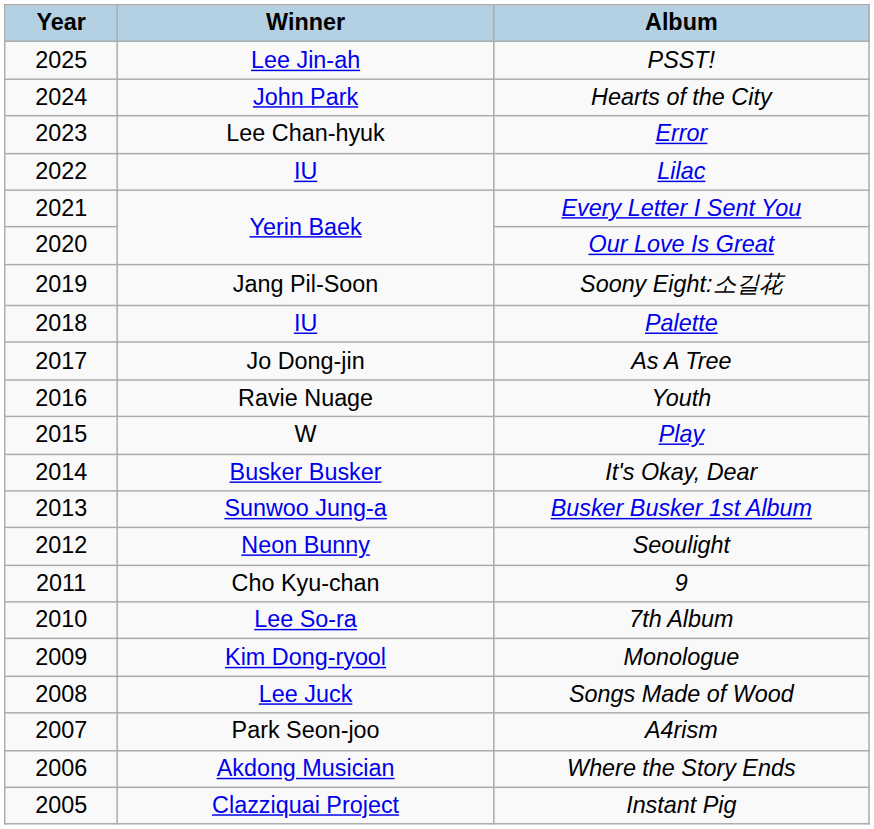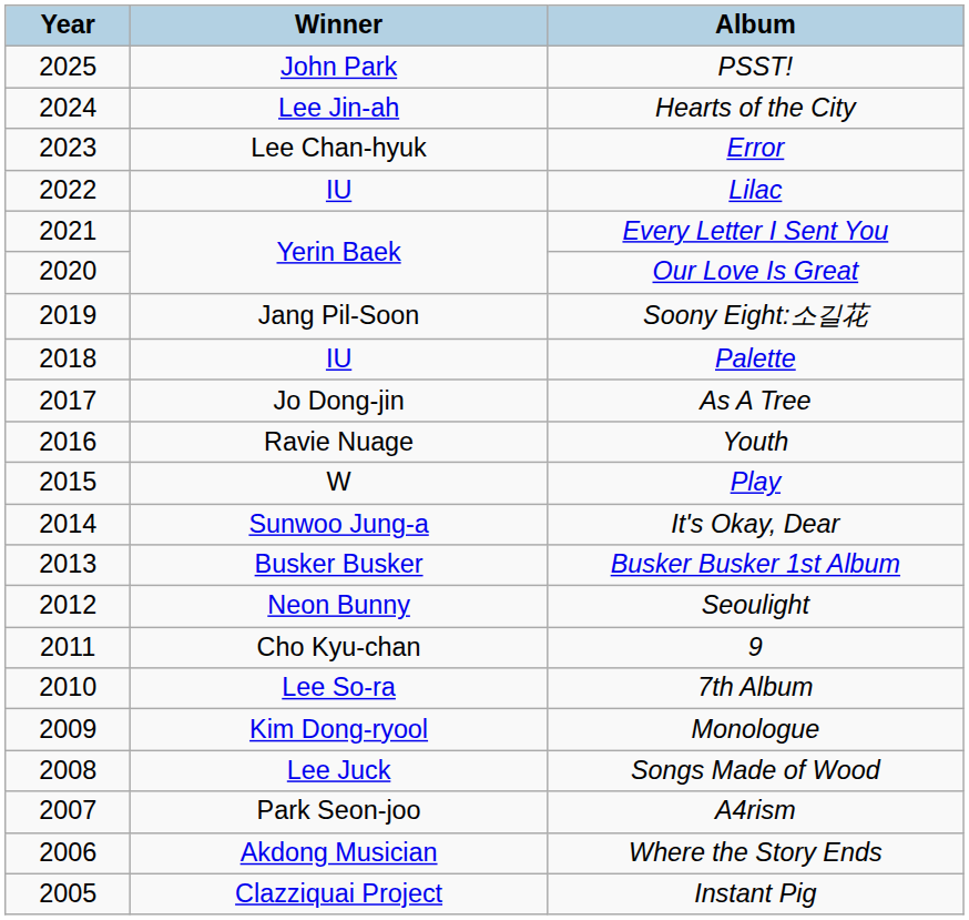PSST! | Winner: Lee Jin-ah -> John Park
Hearts of the City | Winner: John Park -> Lee Jin-ah
It's Okay, Dear | Winner: Busker Busker -> Sunwoo Jung-a
Busker Busker 1st Album | Winner: Sunwoo Jung-a -> Busker Busker
